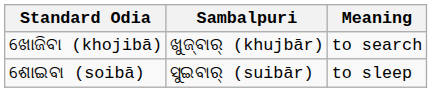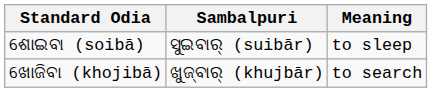rows swapped: ଶୋଇବା (soibā) <-> ଖୋଜିବା (khojibā)
